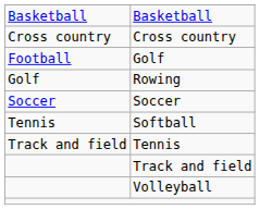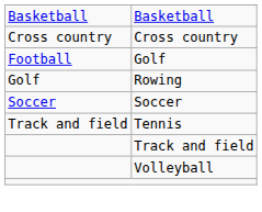- row: Tennis | Softball
